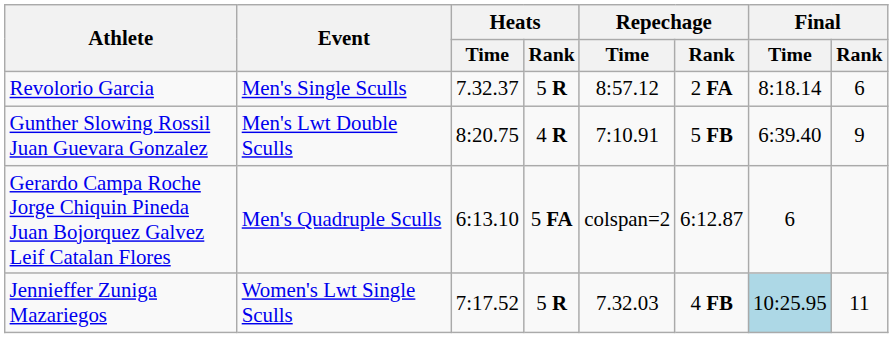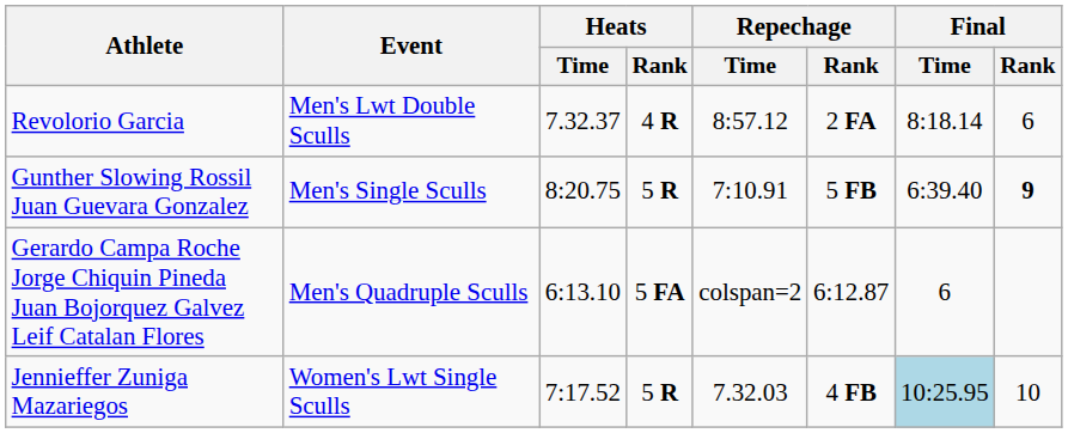Revolorio Garcia | Event: Men's Single Sculls -> Men's Lwt Double Sculls
Revolorio Garcia | Heats / Rank: 5 R -> 4 R
Gunther Slowing Rossil Juan Guevara Gonzalez | Event: Men's Lwt Double Sculls -> Men's Single Sculls
Gunther Slowing Rossil Juan Guevara Gonzalez | Heats / Rank: 4 R -> 5 R
Gunther Slowing Rossil Juan Guevara Gonzalez | Final / Rank: normal -> bold
Jennieffer Zuniga Mazariegos | Final / Rank: 11 -> 10
